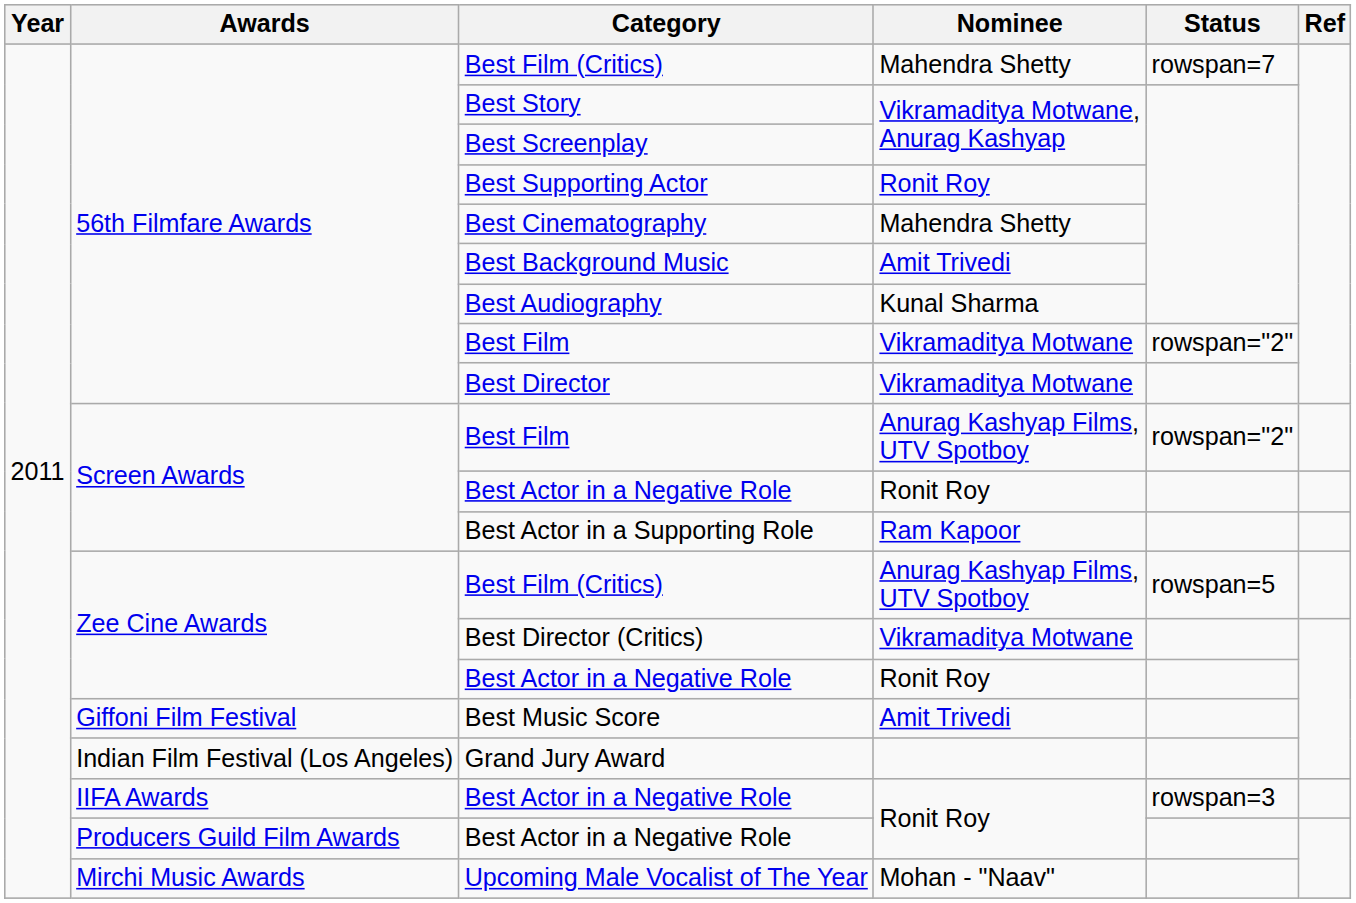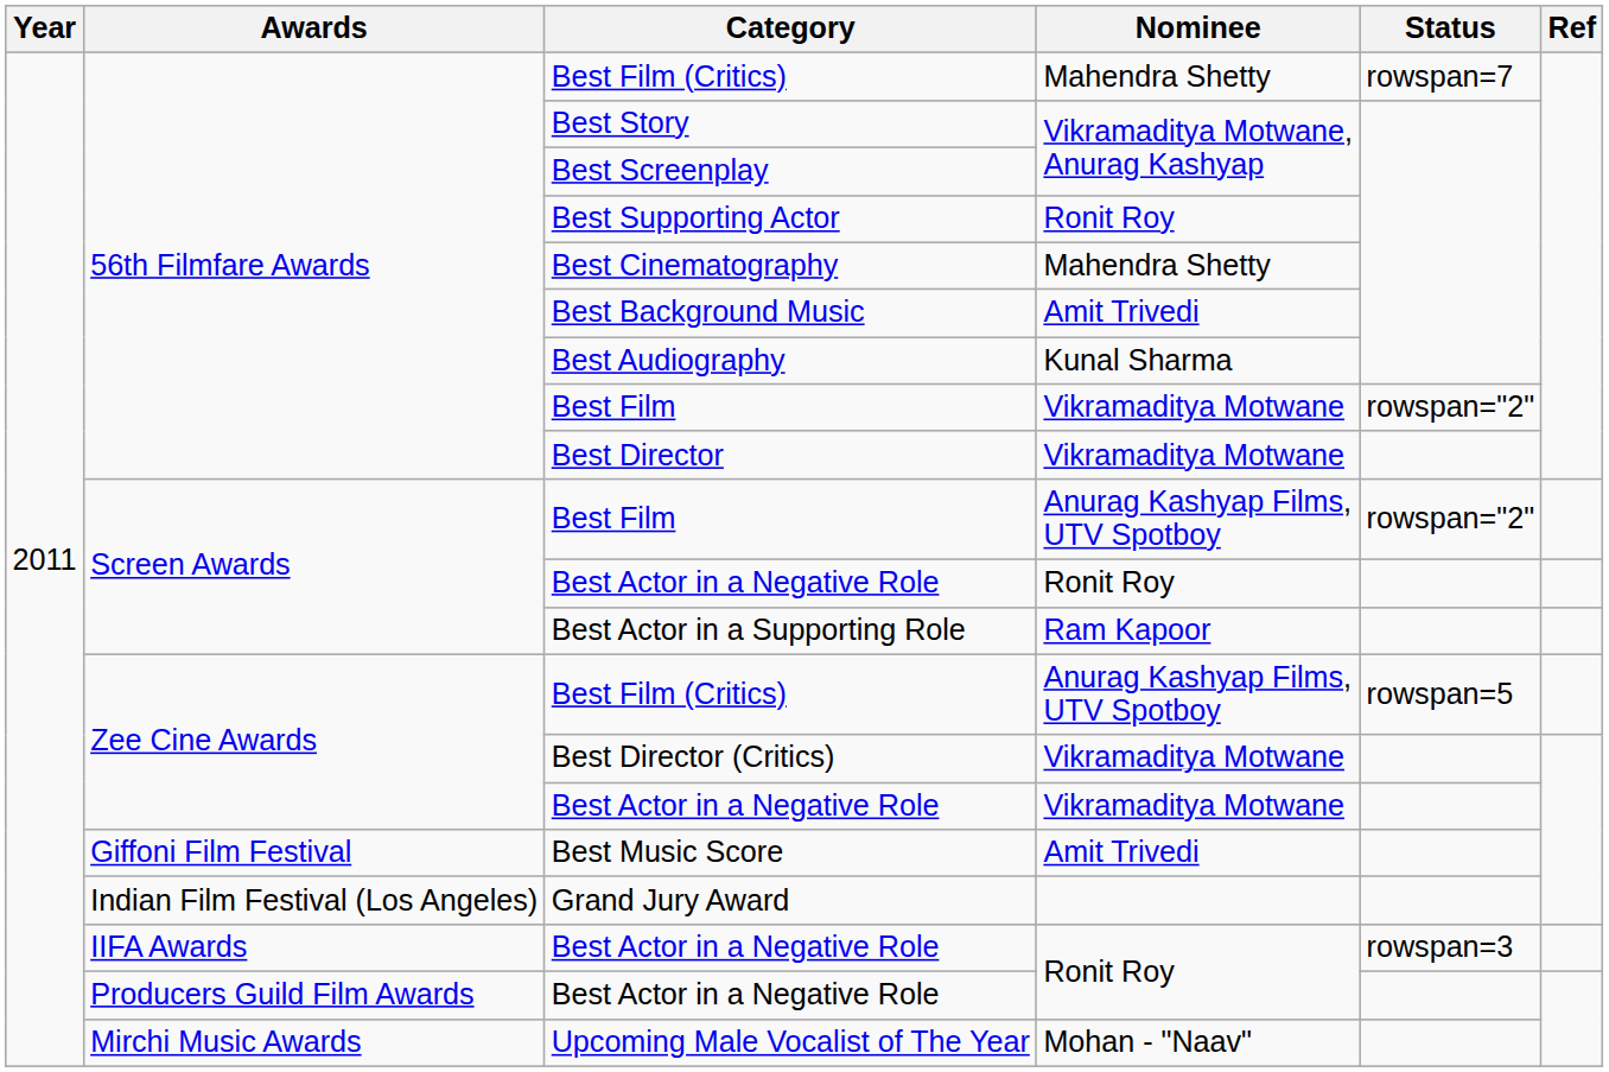Zee Cine Awards / Best Actor in a Negative Role | Nominee: Ronit Roy -> Vikramaditya Motwane
